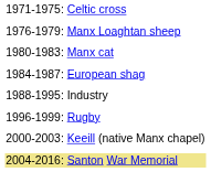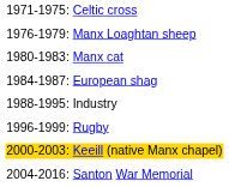row 7 | column 1: no background -> gold background
row 8 | column 1: khaki background -> no background
